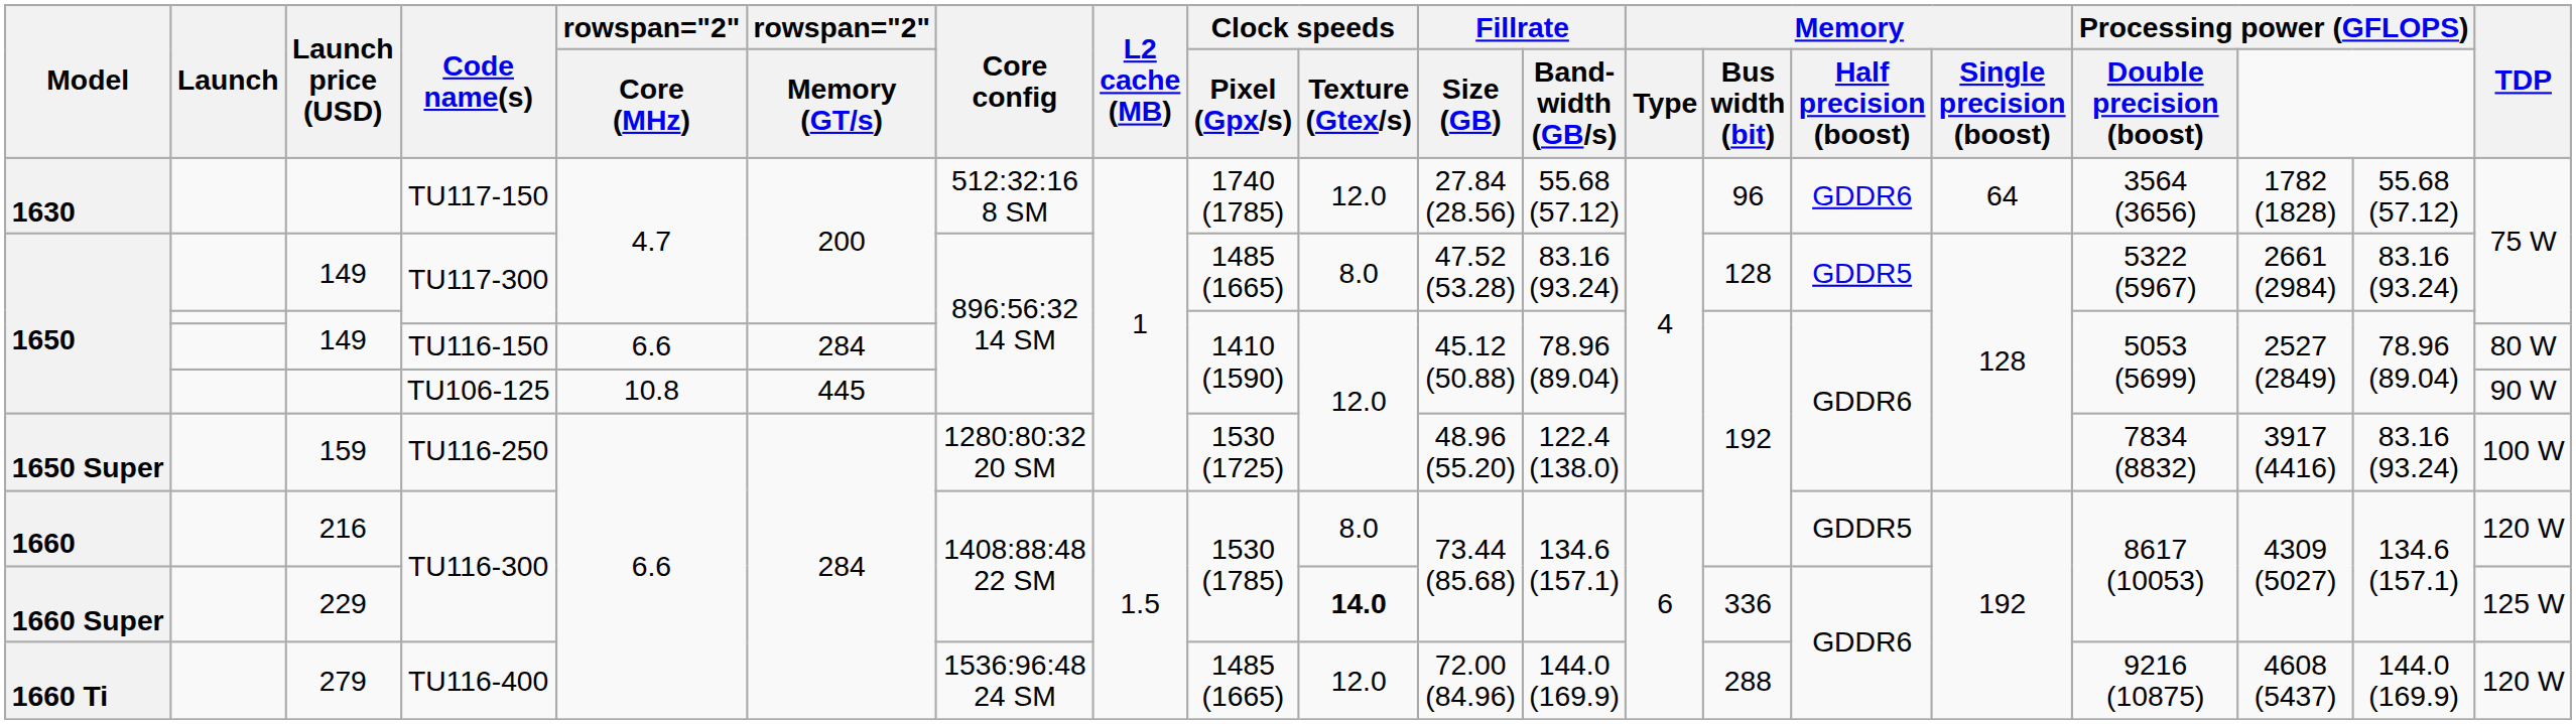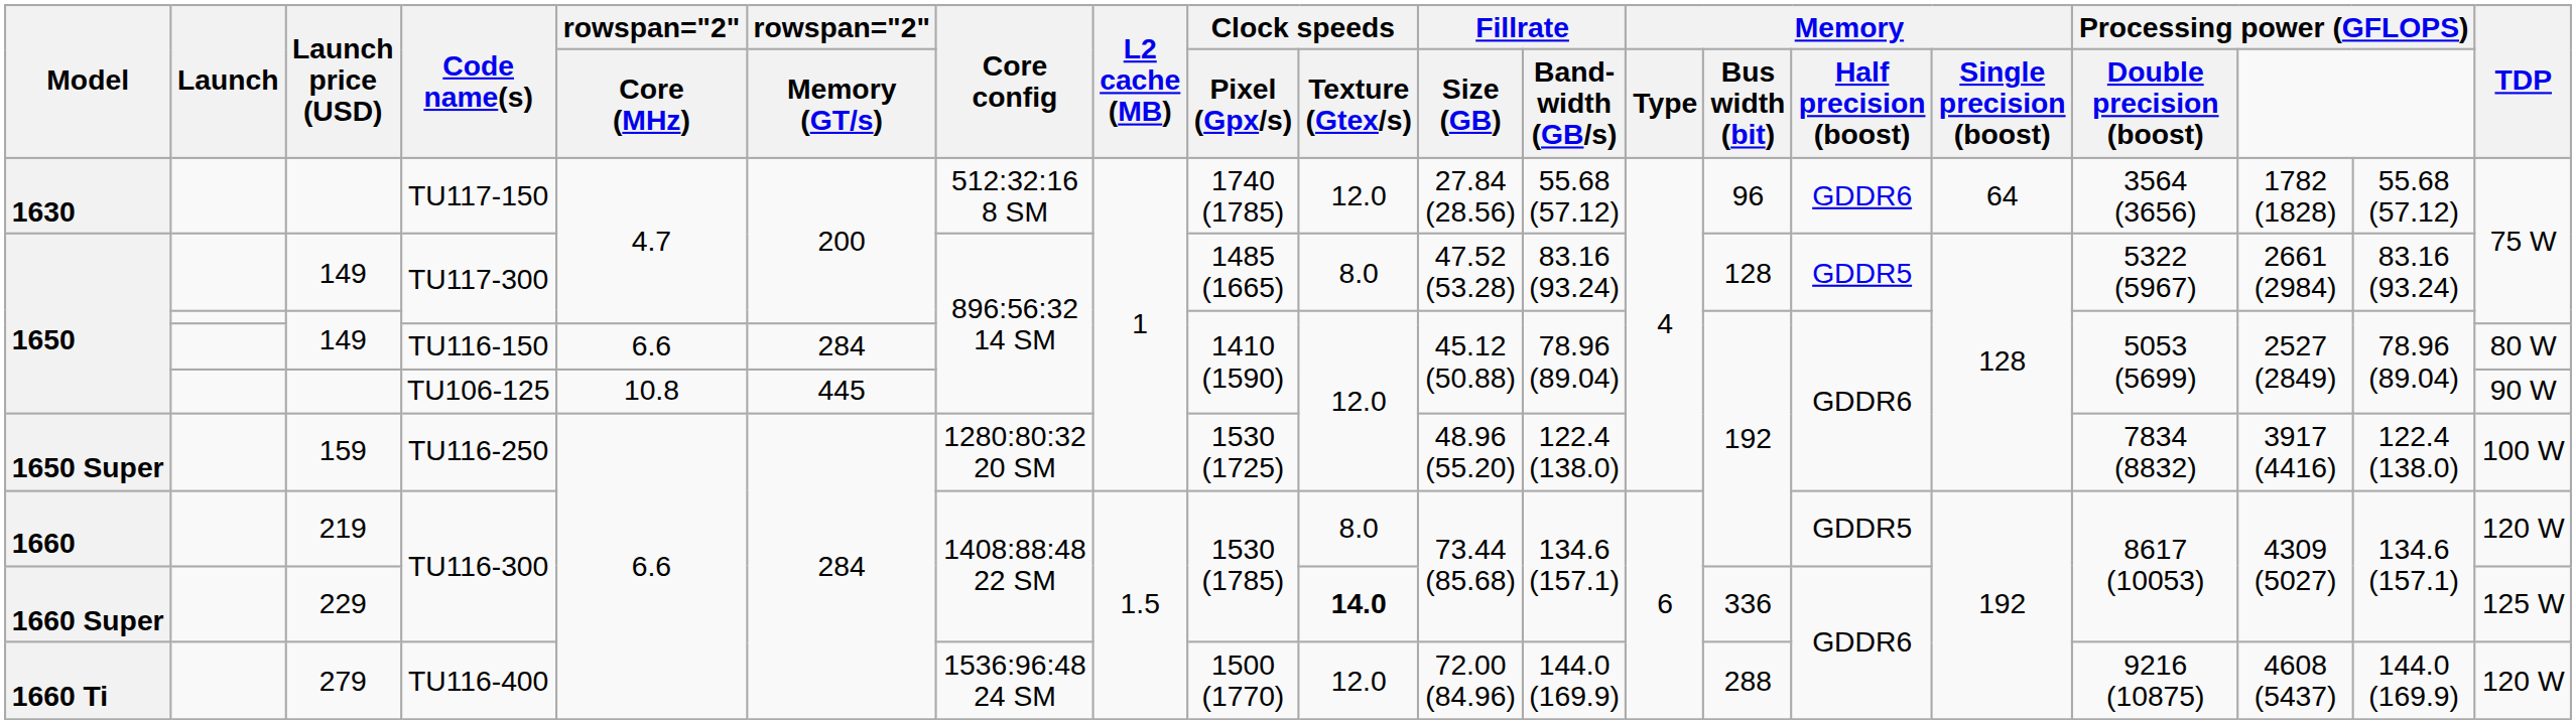TU116-250 | column 19: 83.16 (93.24) -> 122.4 (138.0)
1660 / TU116-300 | Launch price (USD): 216 -> 219
TU116-400 | Clock speeds / Pixel (Gpx/s): 1485 (1665) -> 1500 (1770)
